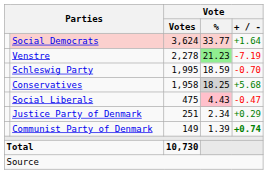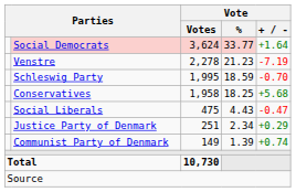Venstre | Vote / %: lightgreen background -> no background
Conservatives | Vote / %: lightgrey background -> no background
Social Liberals | Vote / %: pink background -> no background
Communist Party of Denmark | Vote / + / -: bold -> normal
